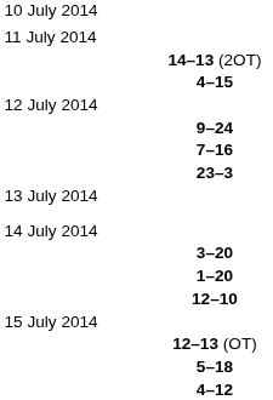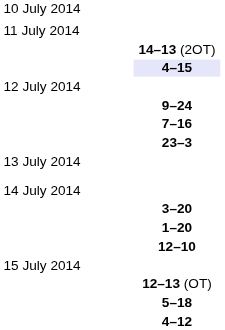4–15 | column 2: no background -> lavender background
